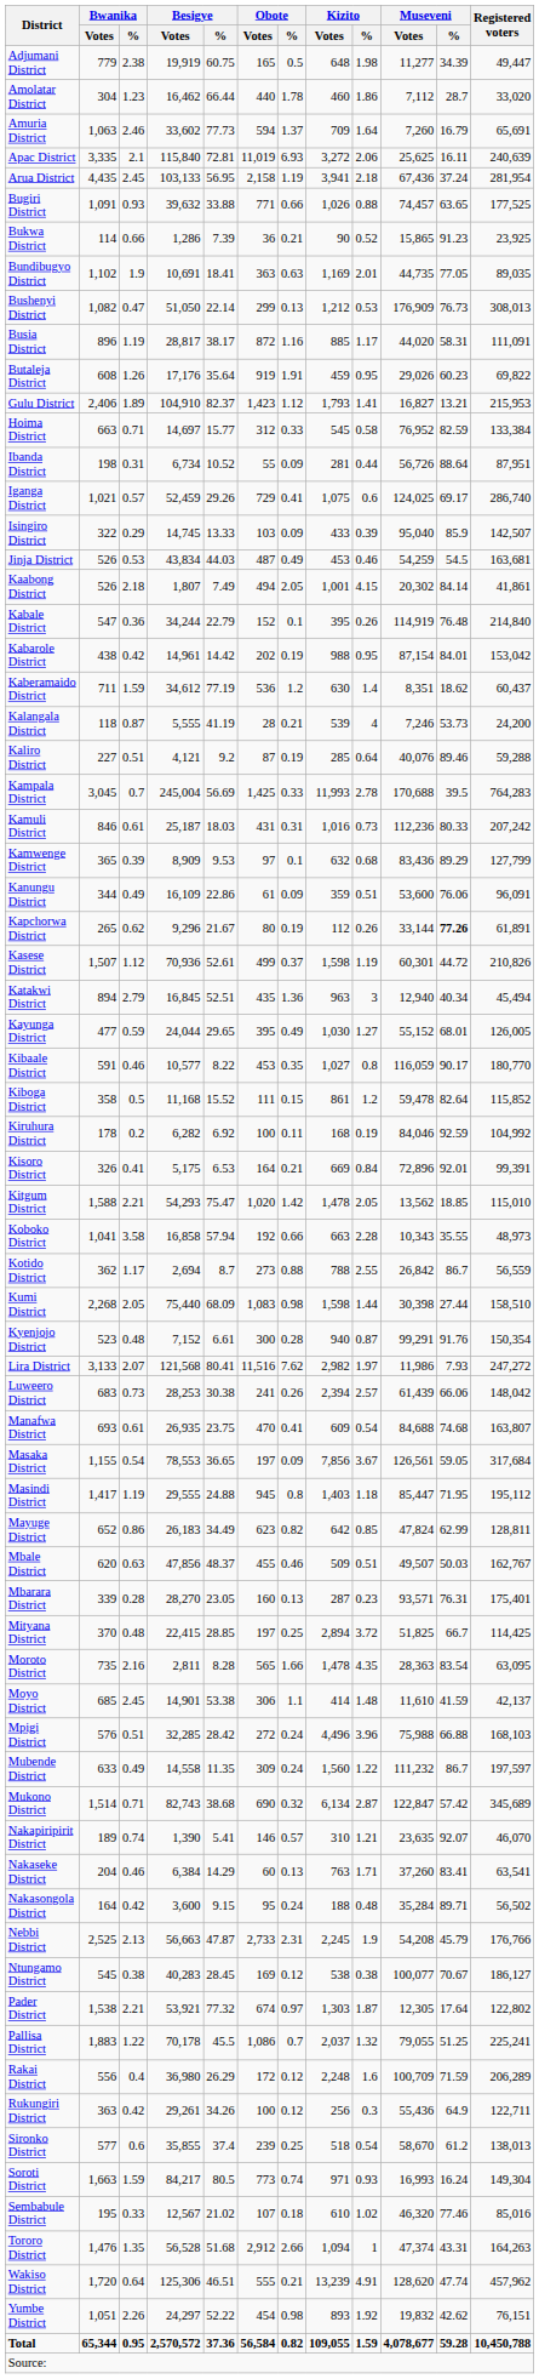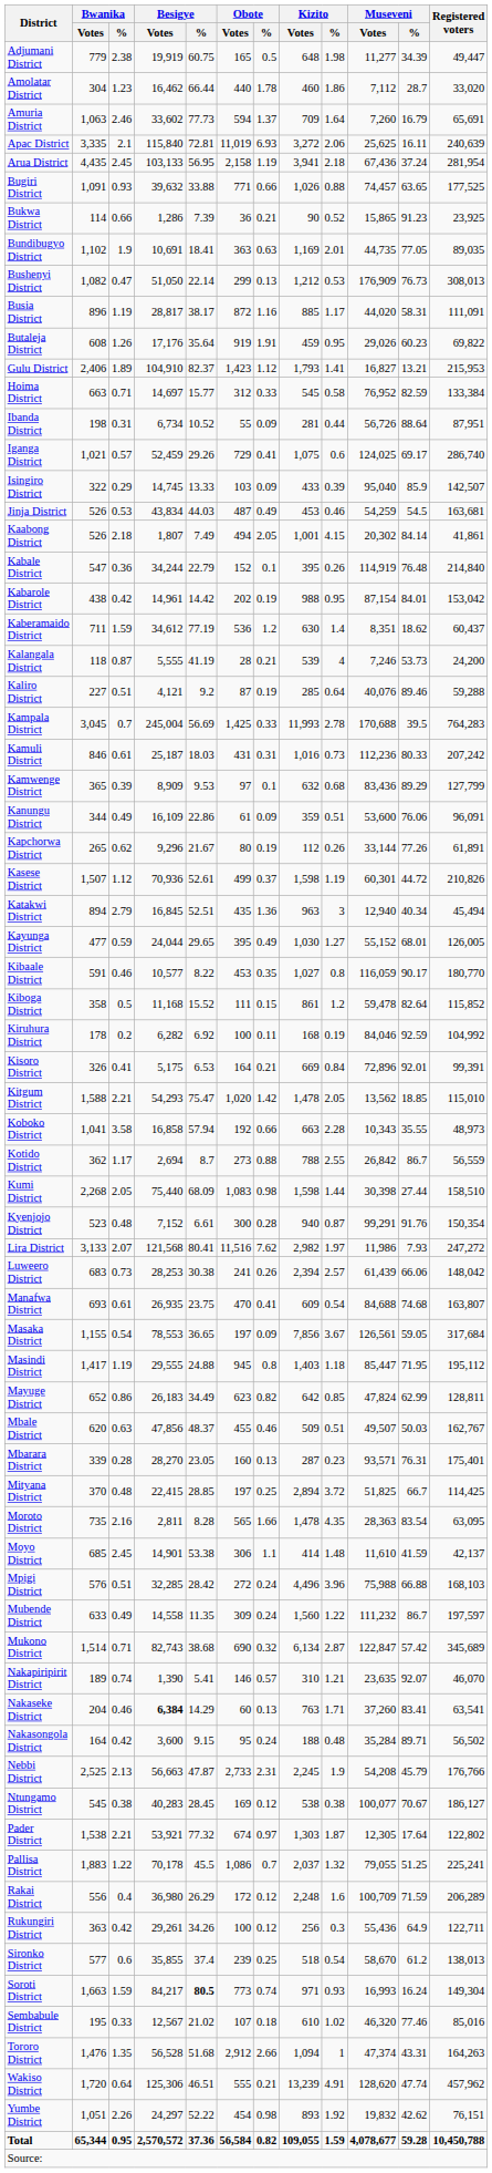Kapchorwa District | Museveni / %: bold -> normal
Nakaseke District | Besigye / Votes: normal -> bold
Soroti District | Besigye / %: normal -> bold
